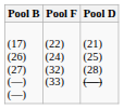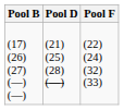columns swapped: Pool D <-> Pool F
